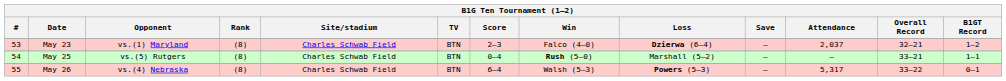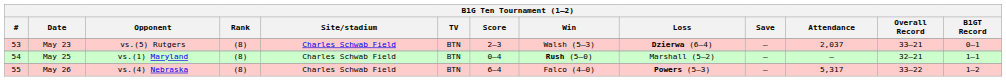May 23 | Opponent: vs.(1) Maryland -> vs.(5) Rutgers
May 23 | Win: Falco (4–0) -> Walsh (5–3)
May 23 | Overall Record: 32–21 -> 33–21
May 23 | B1GT Record: 1–2 -> 0–1
May 25 | Opponent: vs.(5) Rutgers -> vs.(1) Maryland
May 25 | Overall Record: 33–21 -> 32–21
May 26 | Win: Walsh (5–3) -> Falco (4–0)
May 26 | B1GT Record: 0–1 -> 1–2
